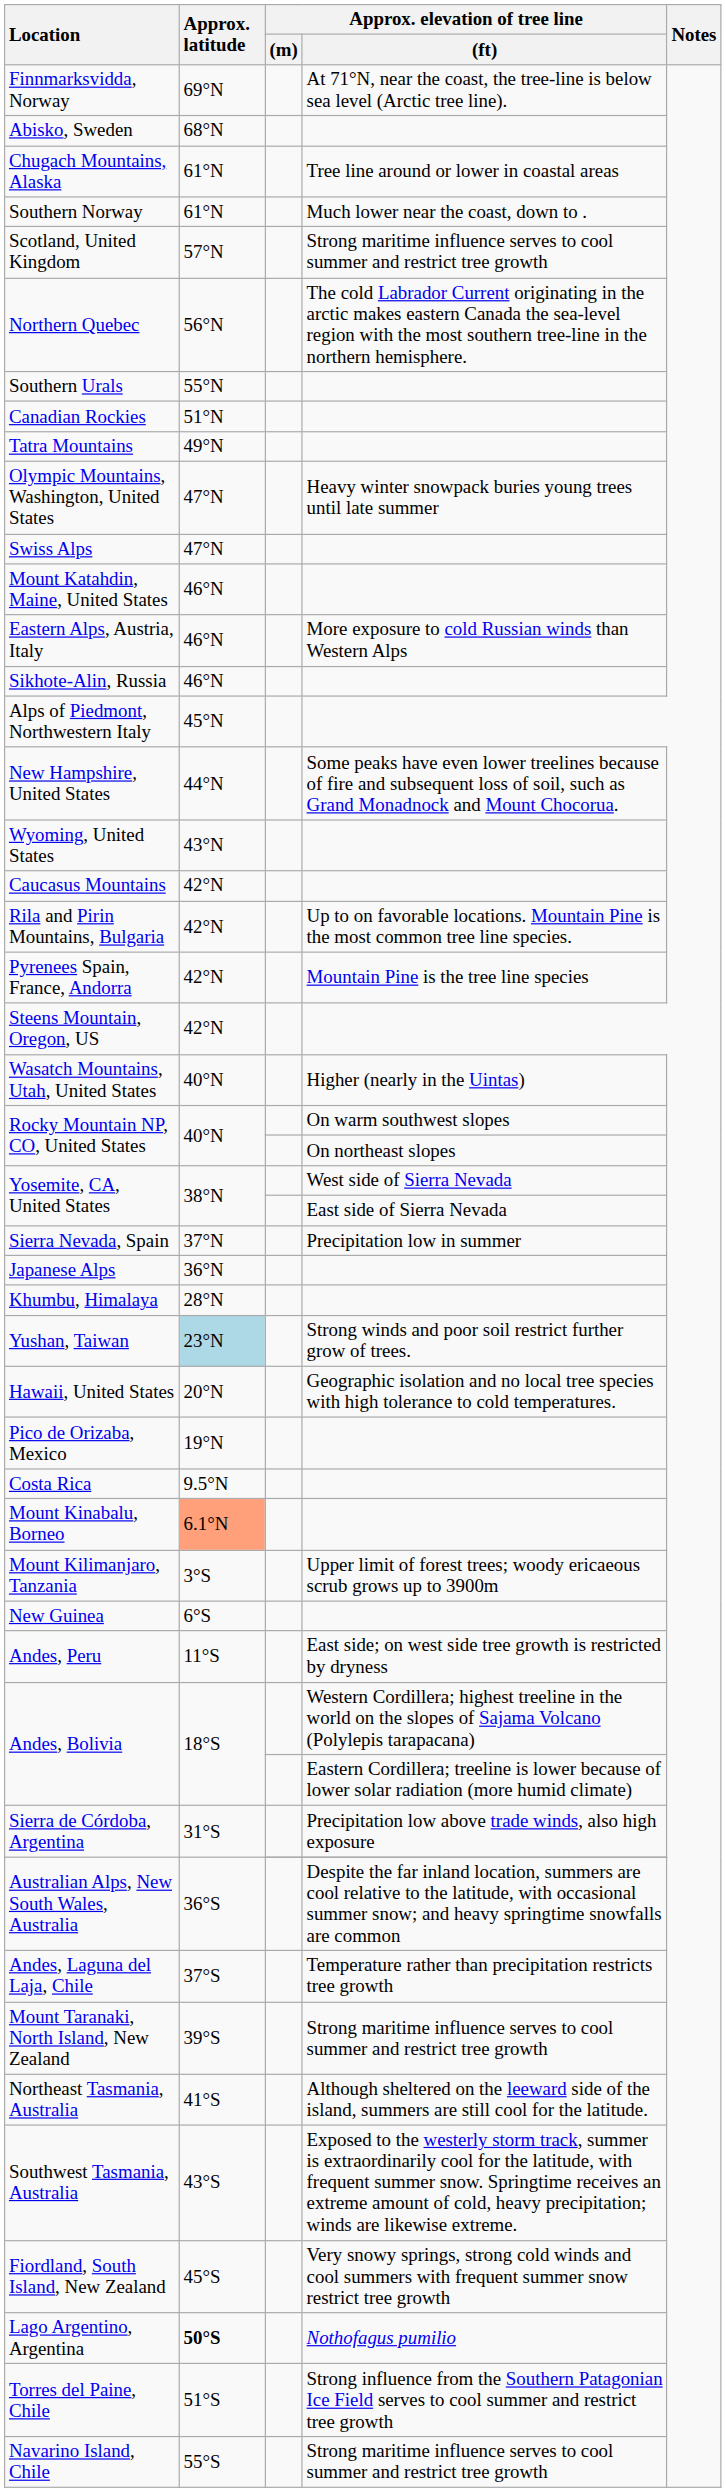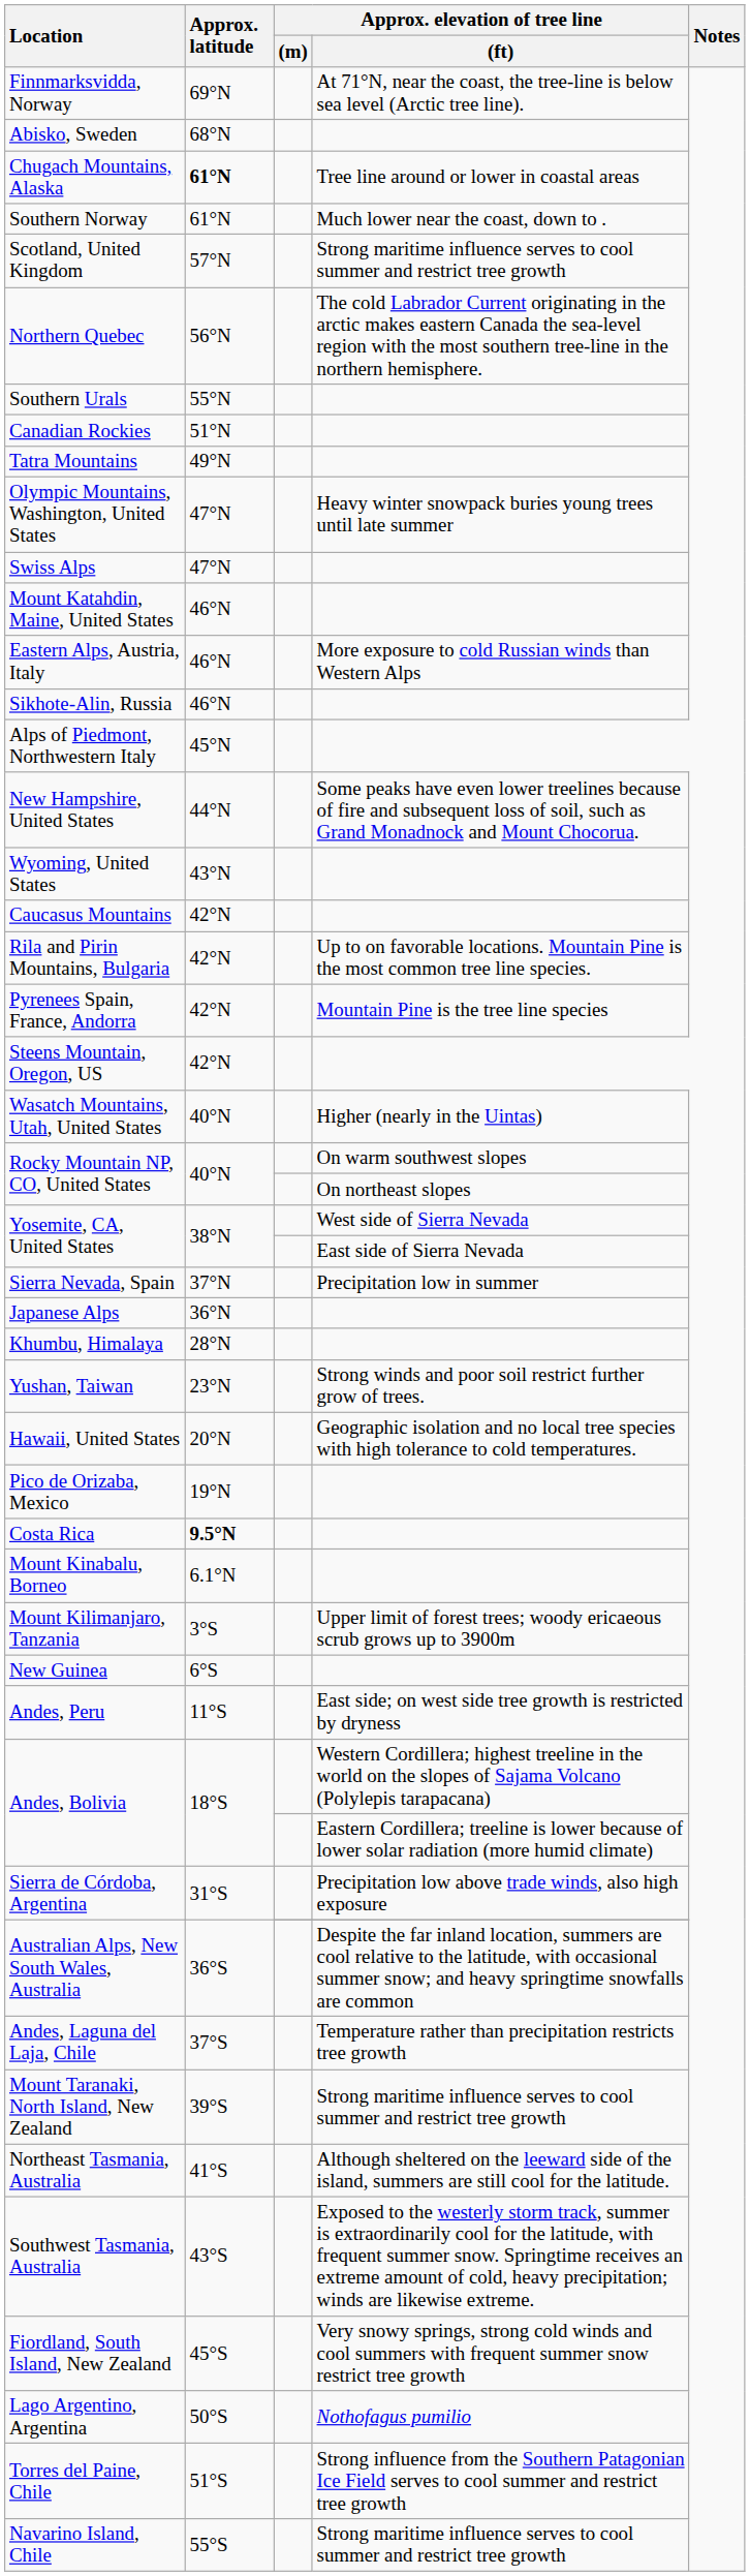Chugach Mountains, Alaska | Approx. latitude: normal -> bold
Yushan, Taiwan | Approx. latitude: lightblue background -> no background
Costa Rica | Approx. latitude: normal -> bold
Mount Kinabalu, Borneo | Approx. latitude: lightsalmon background -> no background
Lago Argentino, Argentina | Approx. latitude: bold -> normal
